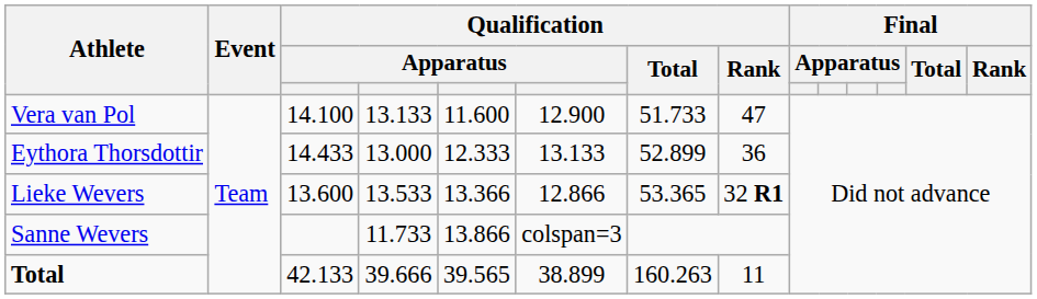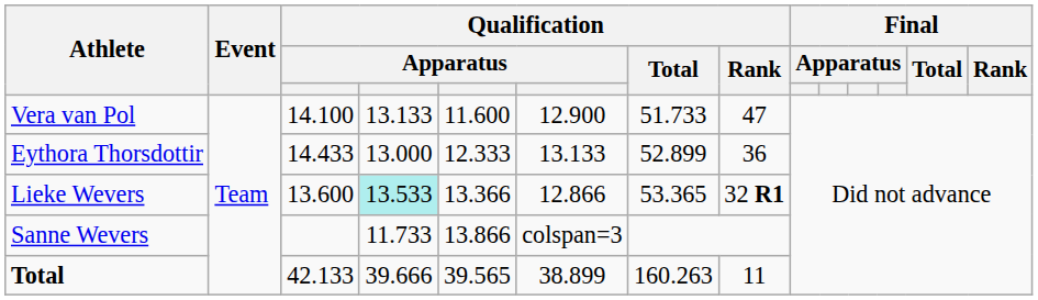Lieke Wevers | column 4: no background -> paleturquoise background
